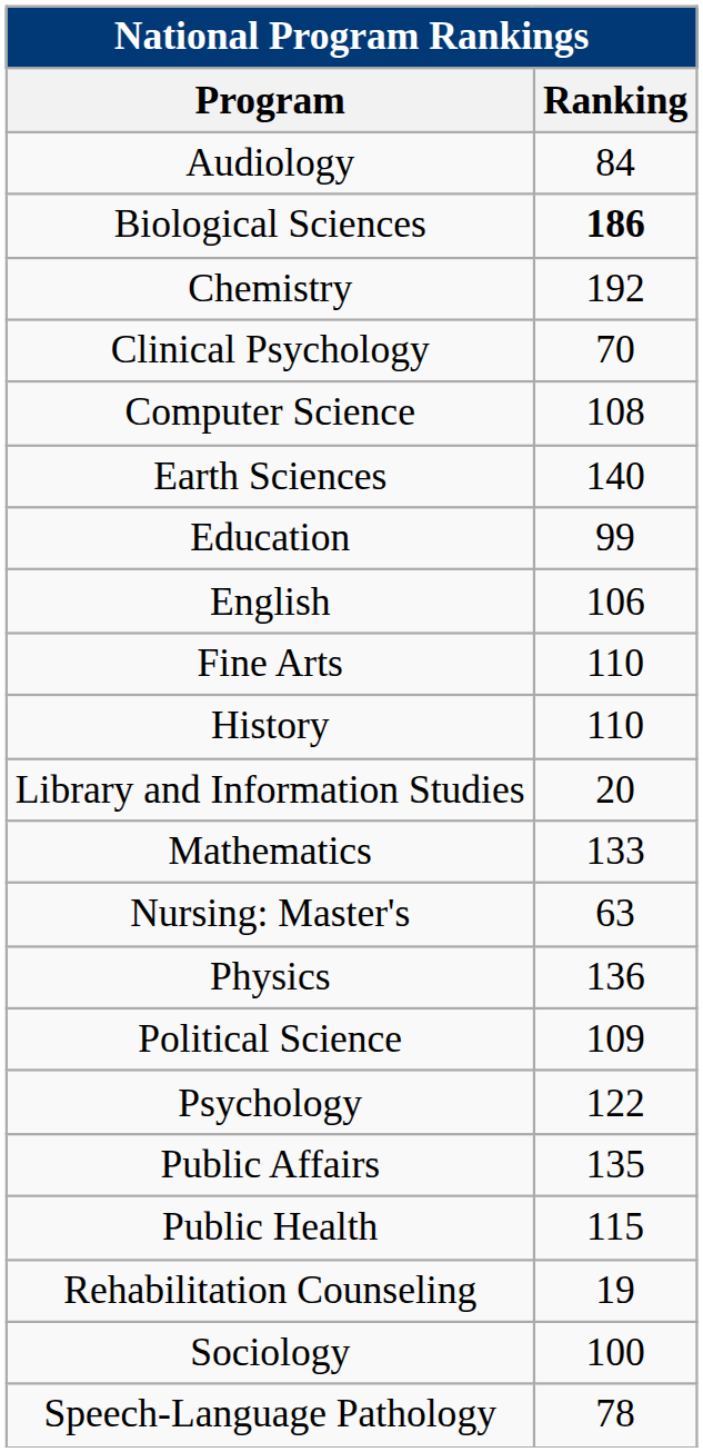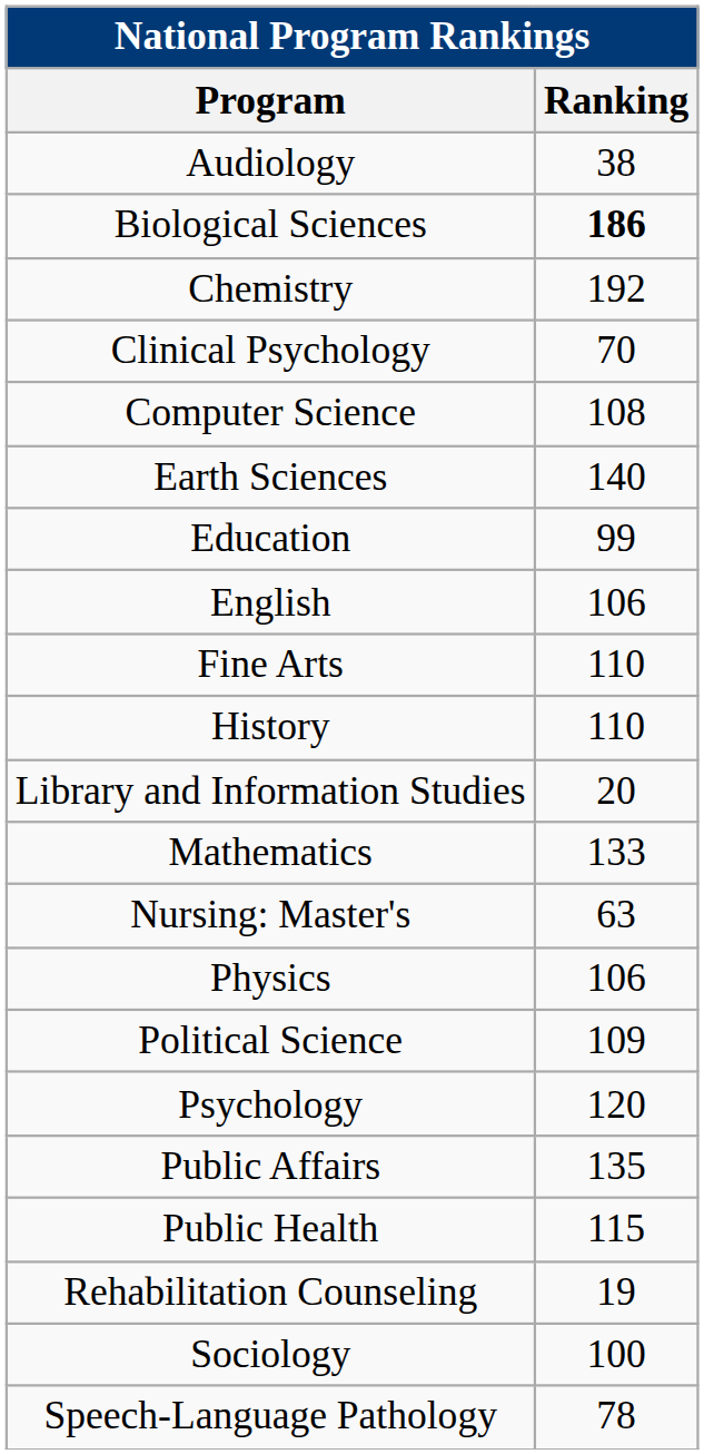Audiology | Ranking: 84 -> 38
Physics | Ranking: 136 -> 106
Psychology | Ranking: 122 -> 120
